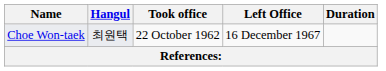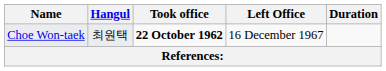Choe Won-taek | Took office: normal -> bold
